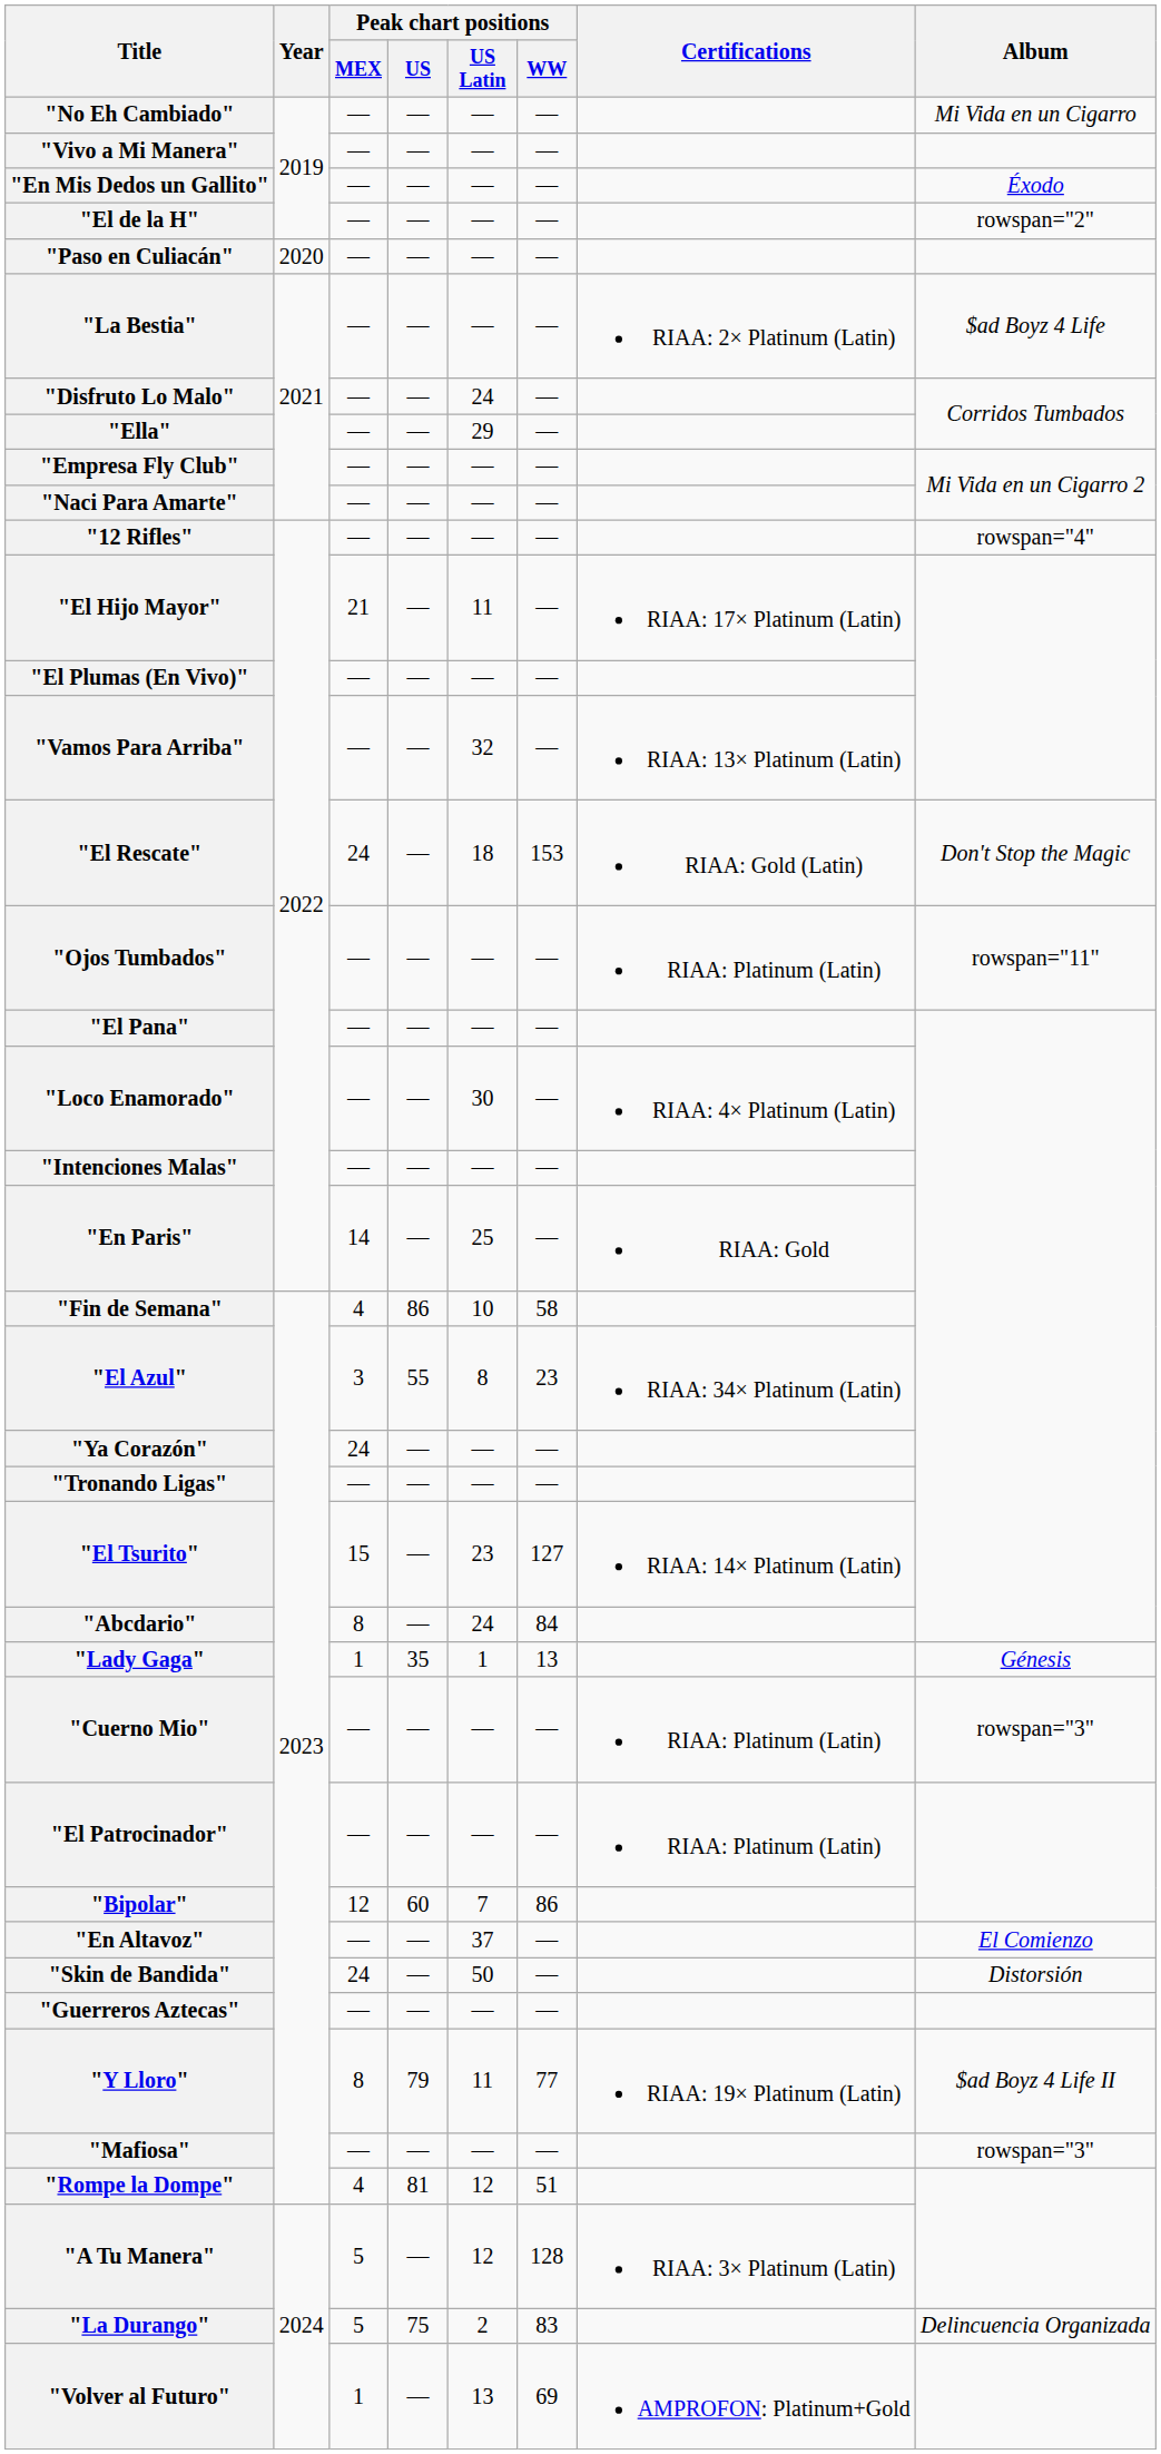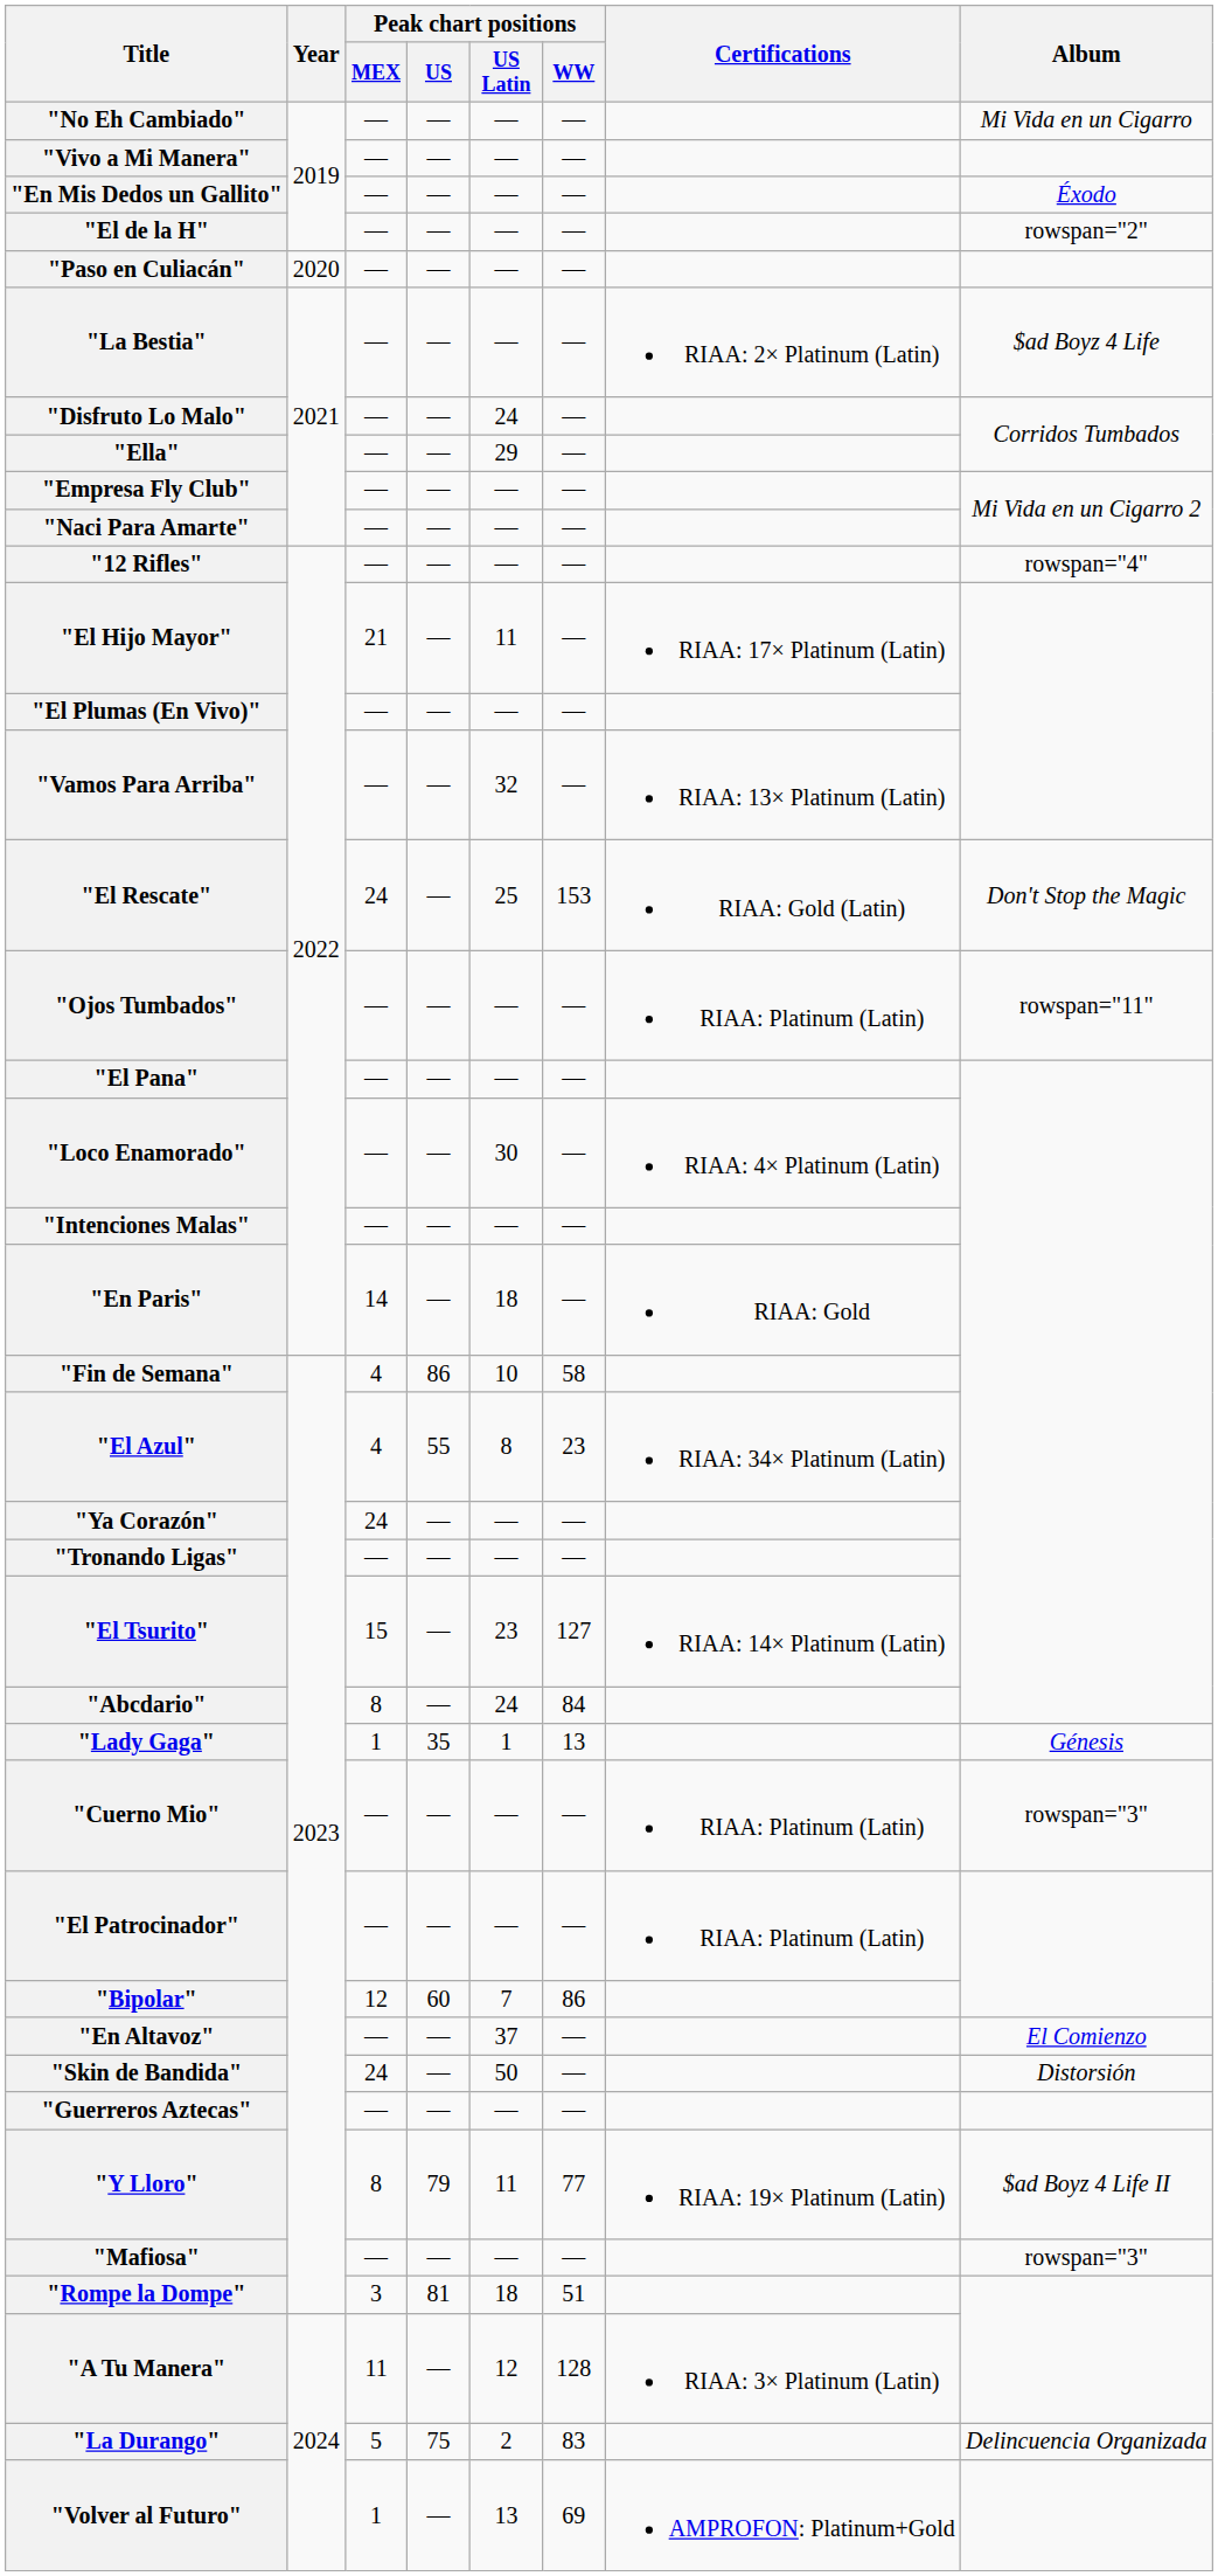"El Rescate" | Peak chart positions / US Latin: 18 -> 25
"En Paris" | Peak chart positions / US Latin: 25 -> 18
"El Azul" | Peak chart positions / MEX: 3 -> 4
"Rompe la Dompe" | Peak chart positions / MEX: 4 -> 3
"Rompe la Dompe" | Peak chart positions / US Latin: 12 -> 18
"A Tu Manera" | Peak chart positions / MEX: 5 -> 11
